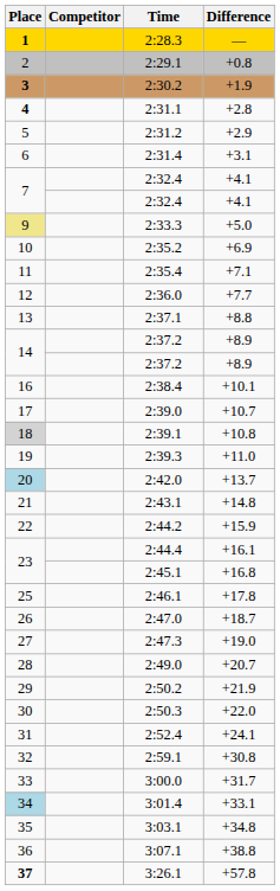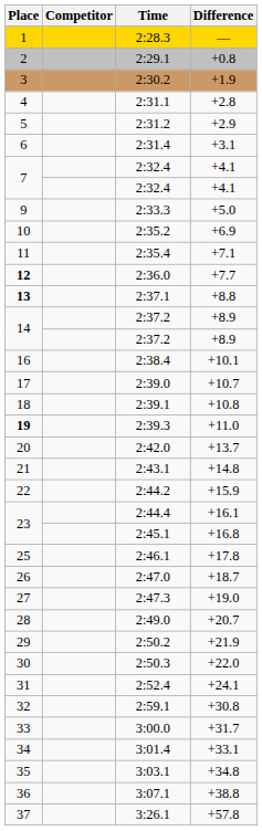2:28.3 | Place: bold -> normal
2:30.2 | Place: bold -> normal
2:31.1 | Place: bold -> normal
2:33.3 | Place: khaki background -> no background
2:36.0 | Place: normal -> bold
2:37.1 | Place: normal -> bold
2:39.1 | Place: lightgrey background -> no background
2:39.3 | Place: normal -> bold
2:42.0 | Place: lightblue background -> no background
3:01.4 | Place: lightblue background -> no background
3:26.1 | Place: bold -> normal
